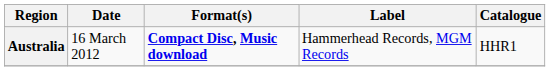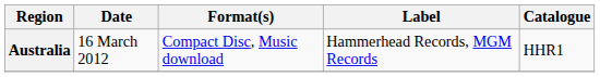Australia | Format(s): bold -> normal
